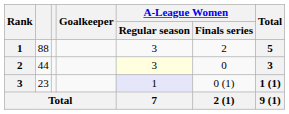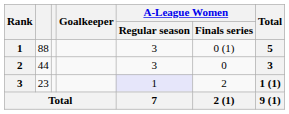row 3 | A-League Women / Finals series: 2 -> 0 (1)
row 4 | A-League Women / Regular season: lightyellow background -> no background
row 5 | A-League Women / Finals series: 0 (1) -> 2
